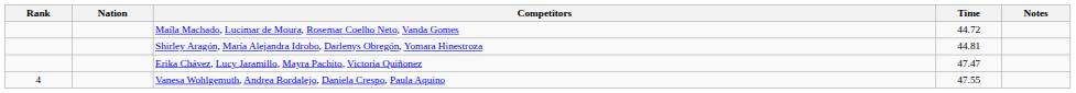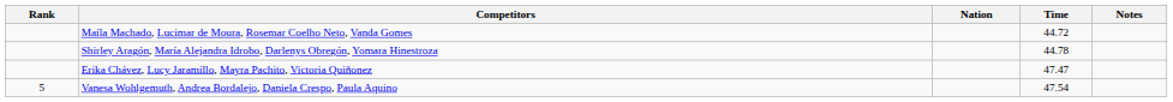columns swapped: Nation <-> Competitors
row 3 | Time: 44.81 -> 44.78
row 5 | Rank: 4 -> 5
row 5 | Time: 47.55 -> 47.54
